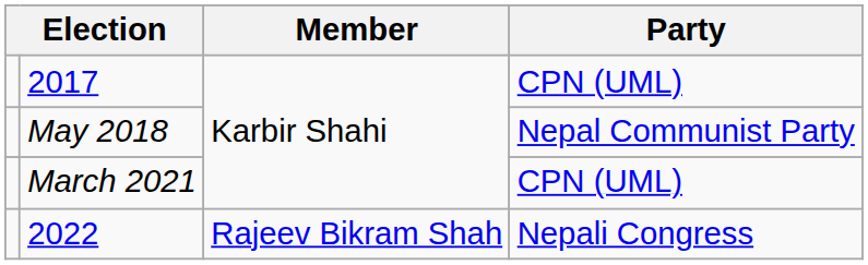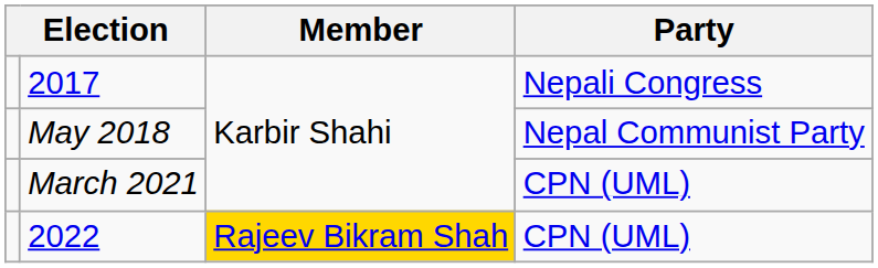2017 | Party: CPN (UML) -> Nepali Congress
2022 | Member: no background -> gold background
2022 | Party: Nepali Congress -> CPN (UML)
